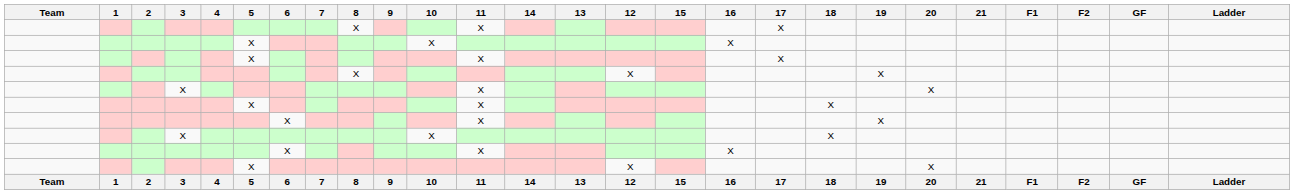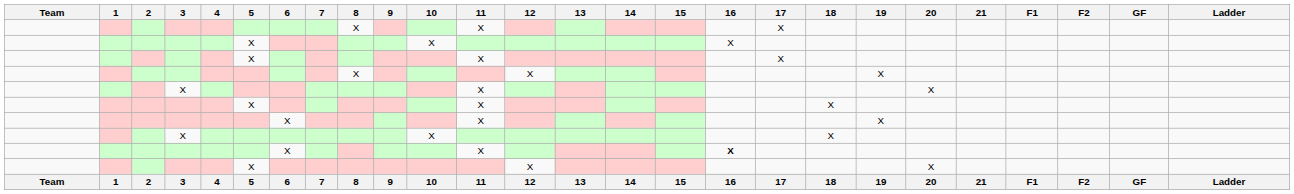columns swapped: 12 <-> 14
row 10 | 16: normal -> bold
